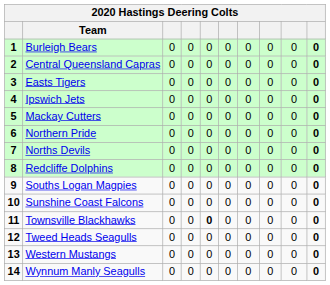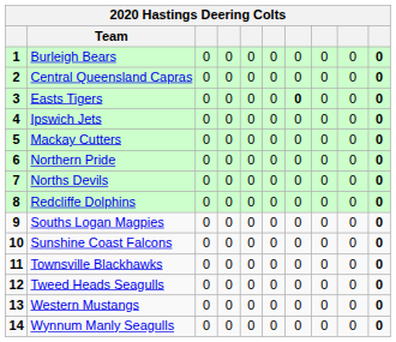Easts Tigers | column 7: normal -> bold
Townsville Blackhawks | column 5: bold -> normal
